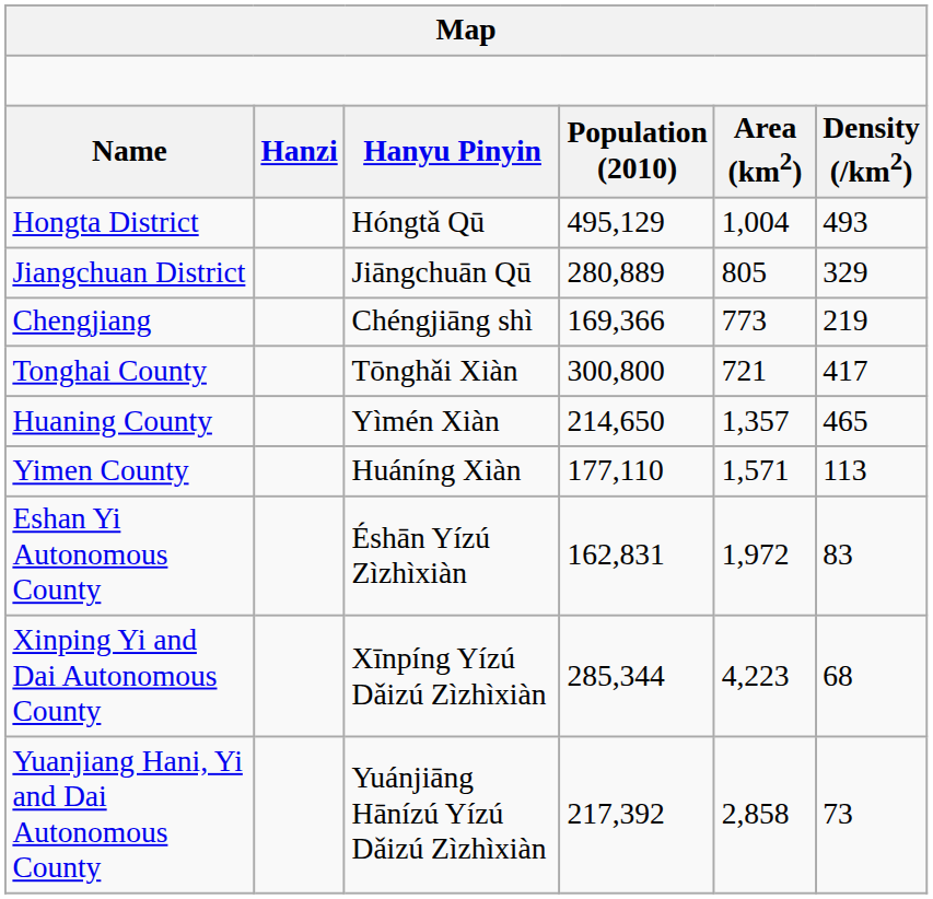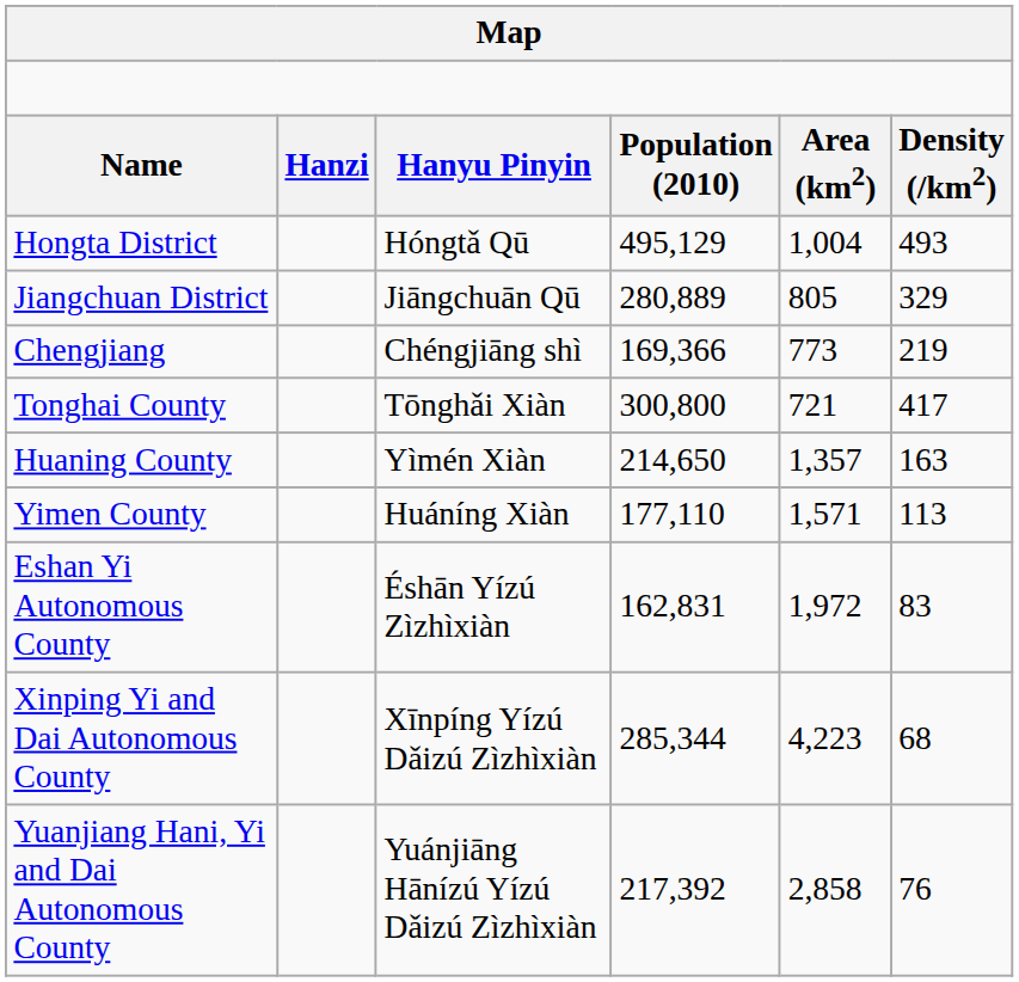Huaning County | column 6: 465 -> 163
Yuanjiang Hani, Yi and Dai Autonomous County | column 6: 73 -> 76
